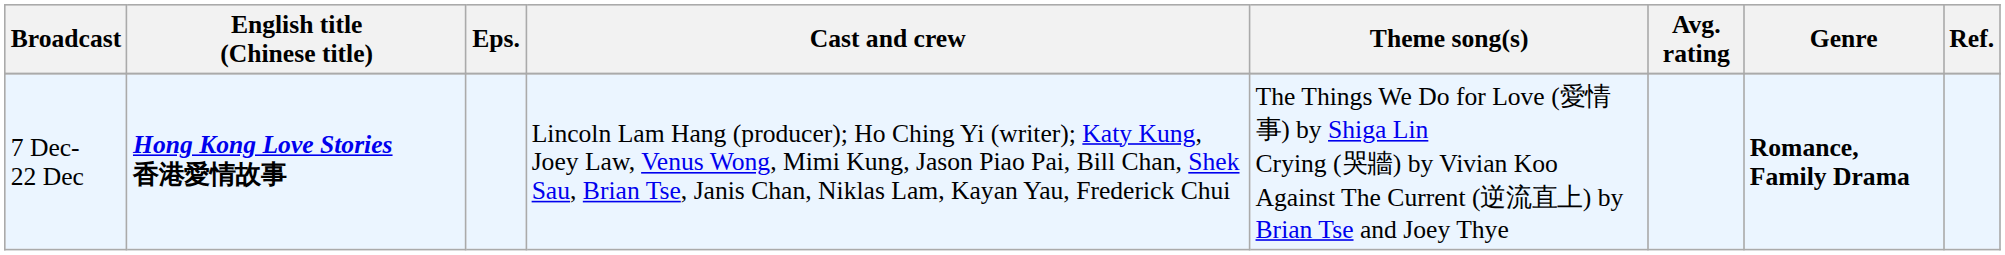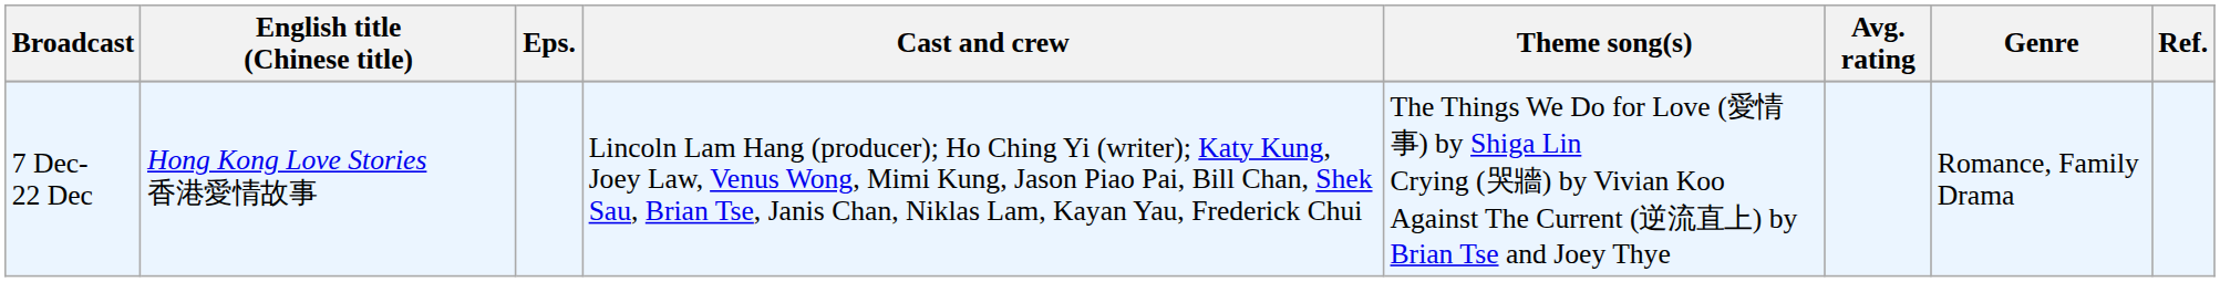7 Dec- 22 Dec | English title (Chinese title): bold -> normal
7 Dec- 22 Dec | Genre: bold -> normal
